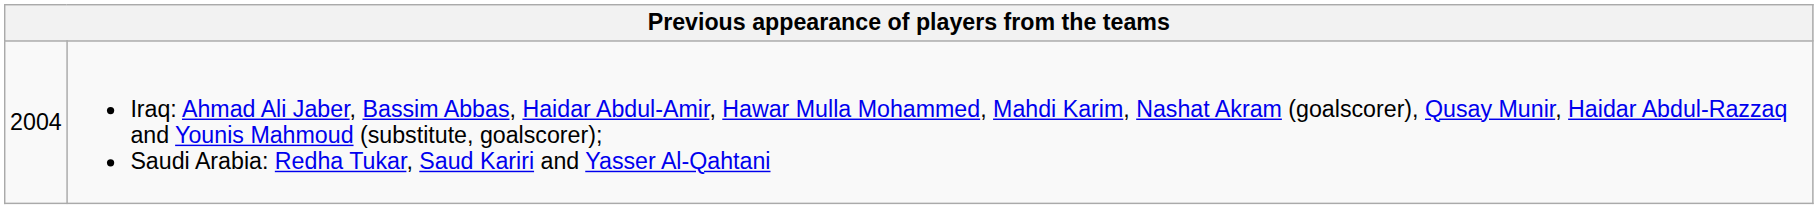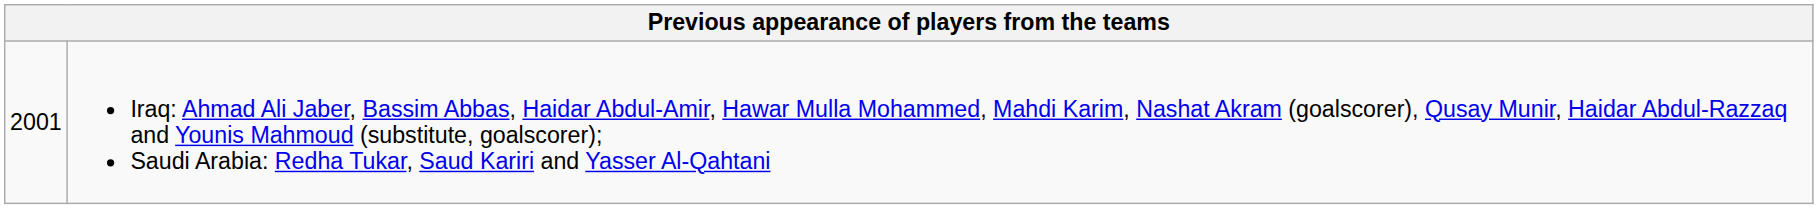row 2 | column 1: 2004 -> 2001
